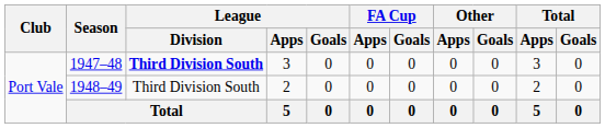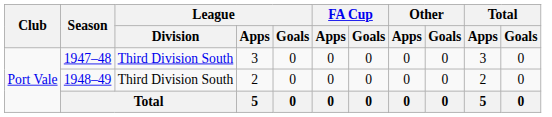1947–48 | League / Division: bold -> normal
